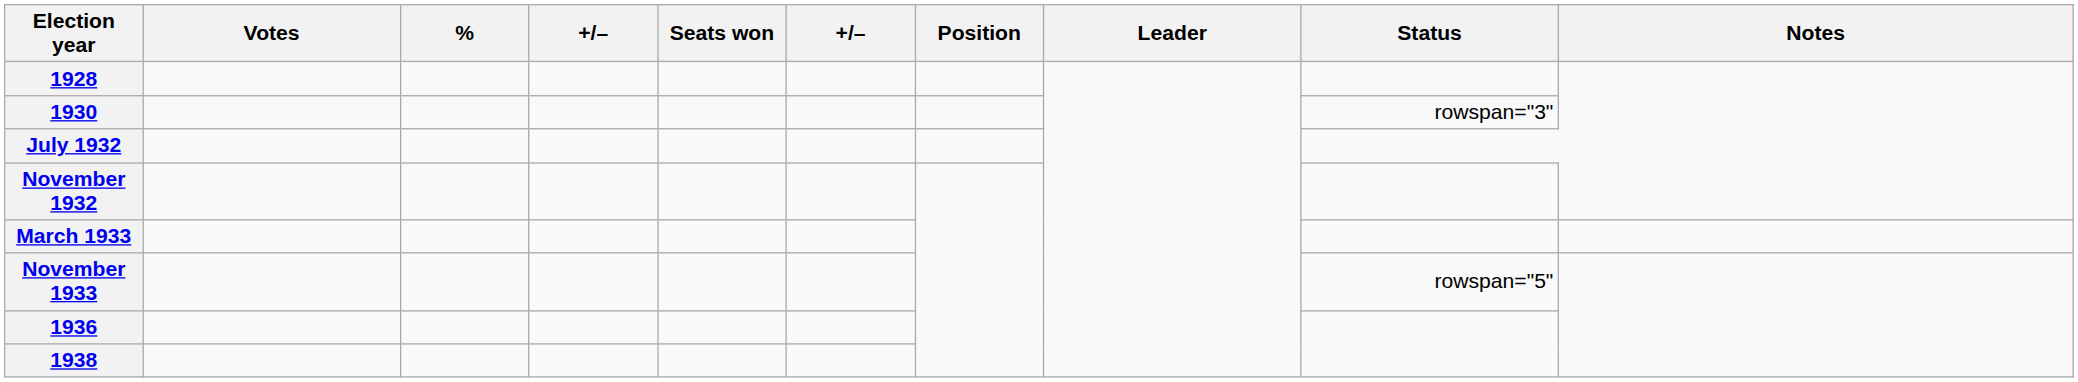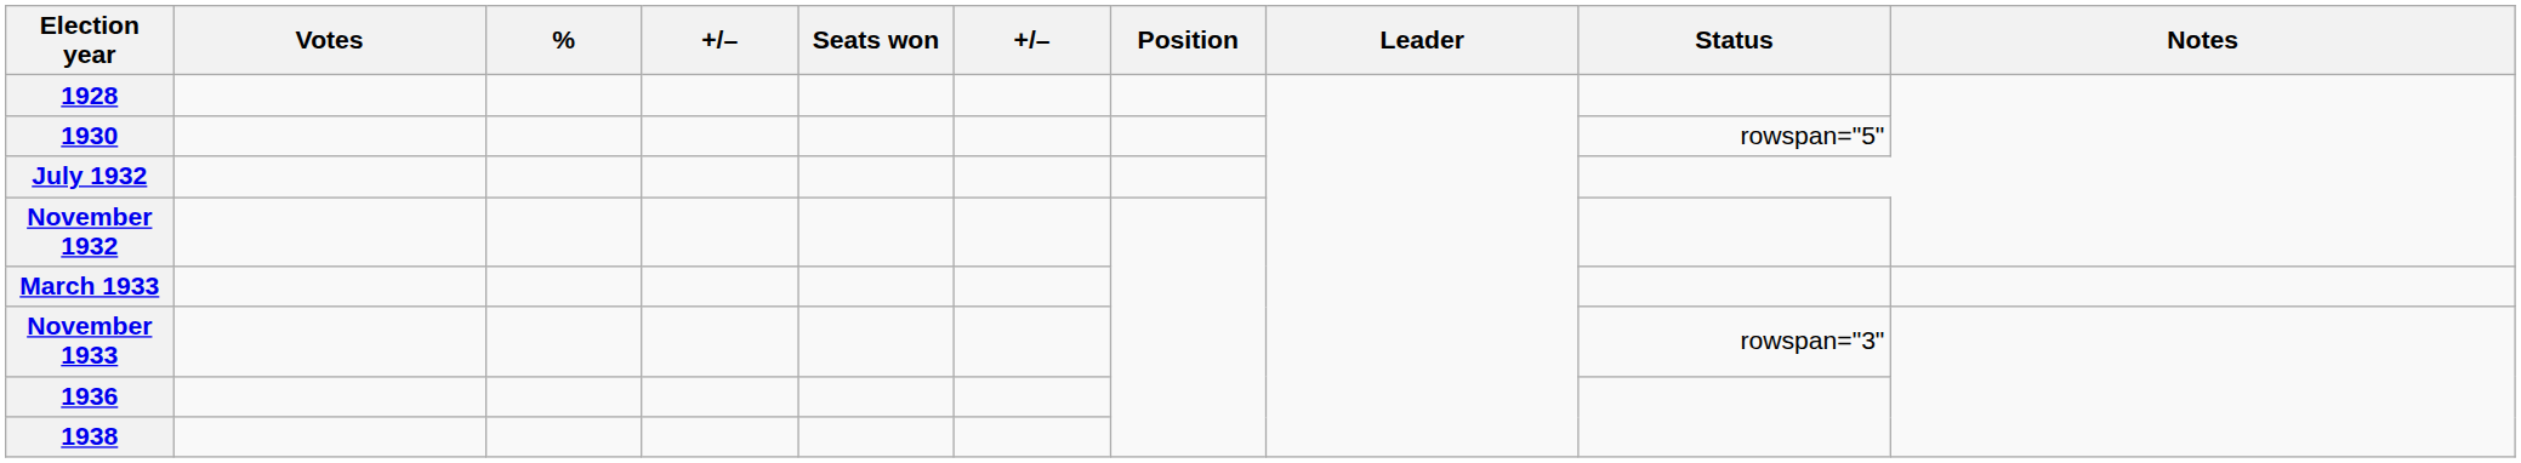1930 | Status: rowspan="3" -> rowspan="5"
November 1933 | Status: rowspan="5" -> rowspan="3"
